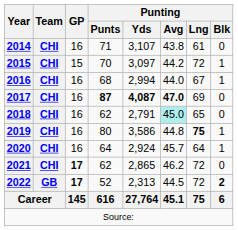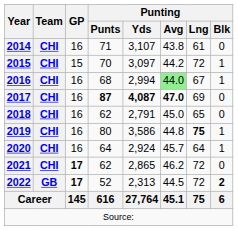2016 | Punting / Avg: no background -> lightgreen background
2018 | Punting / Avg: paleturquoise background -> no background
